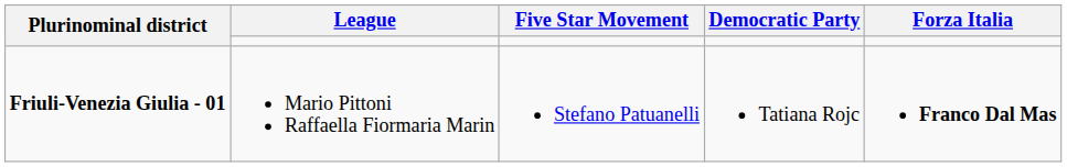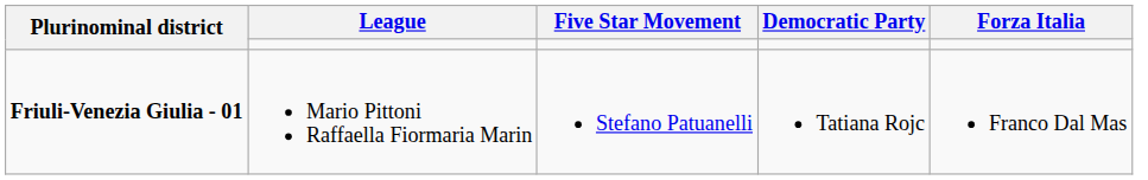Friuli-Venezia Giulia - 01 | Forza Italia: bold -> normal
